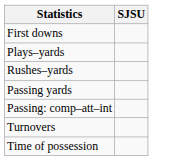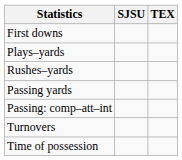+ column: TEX
